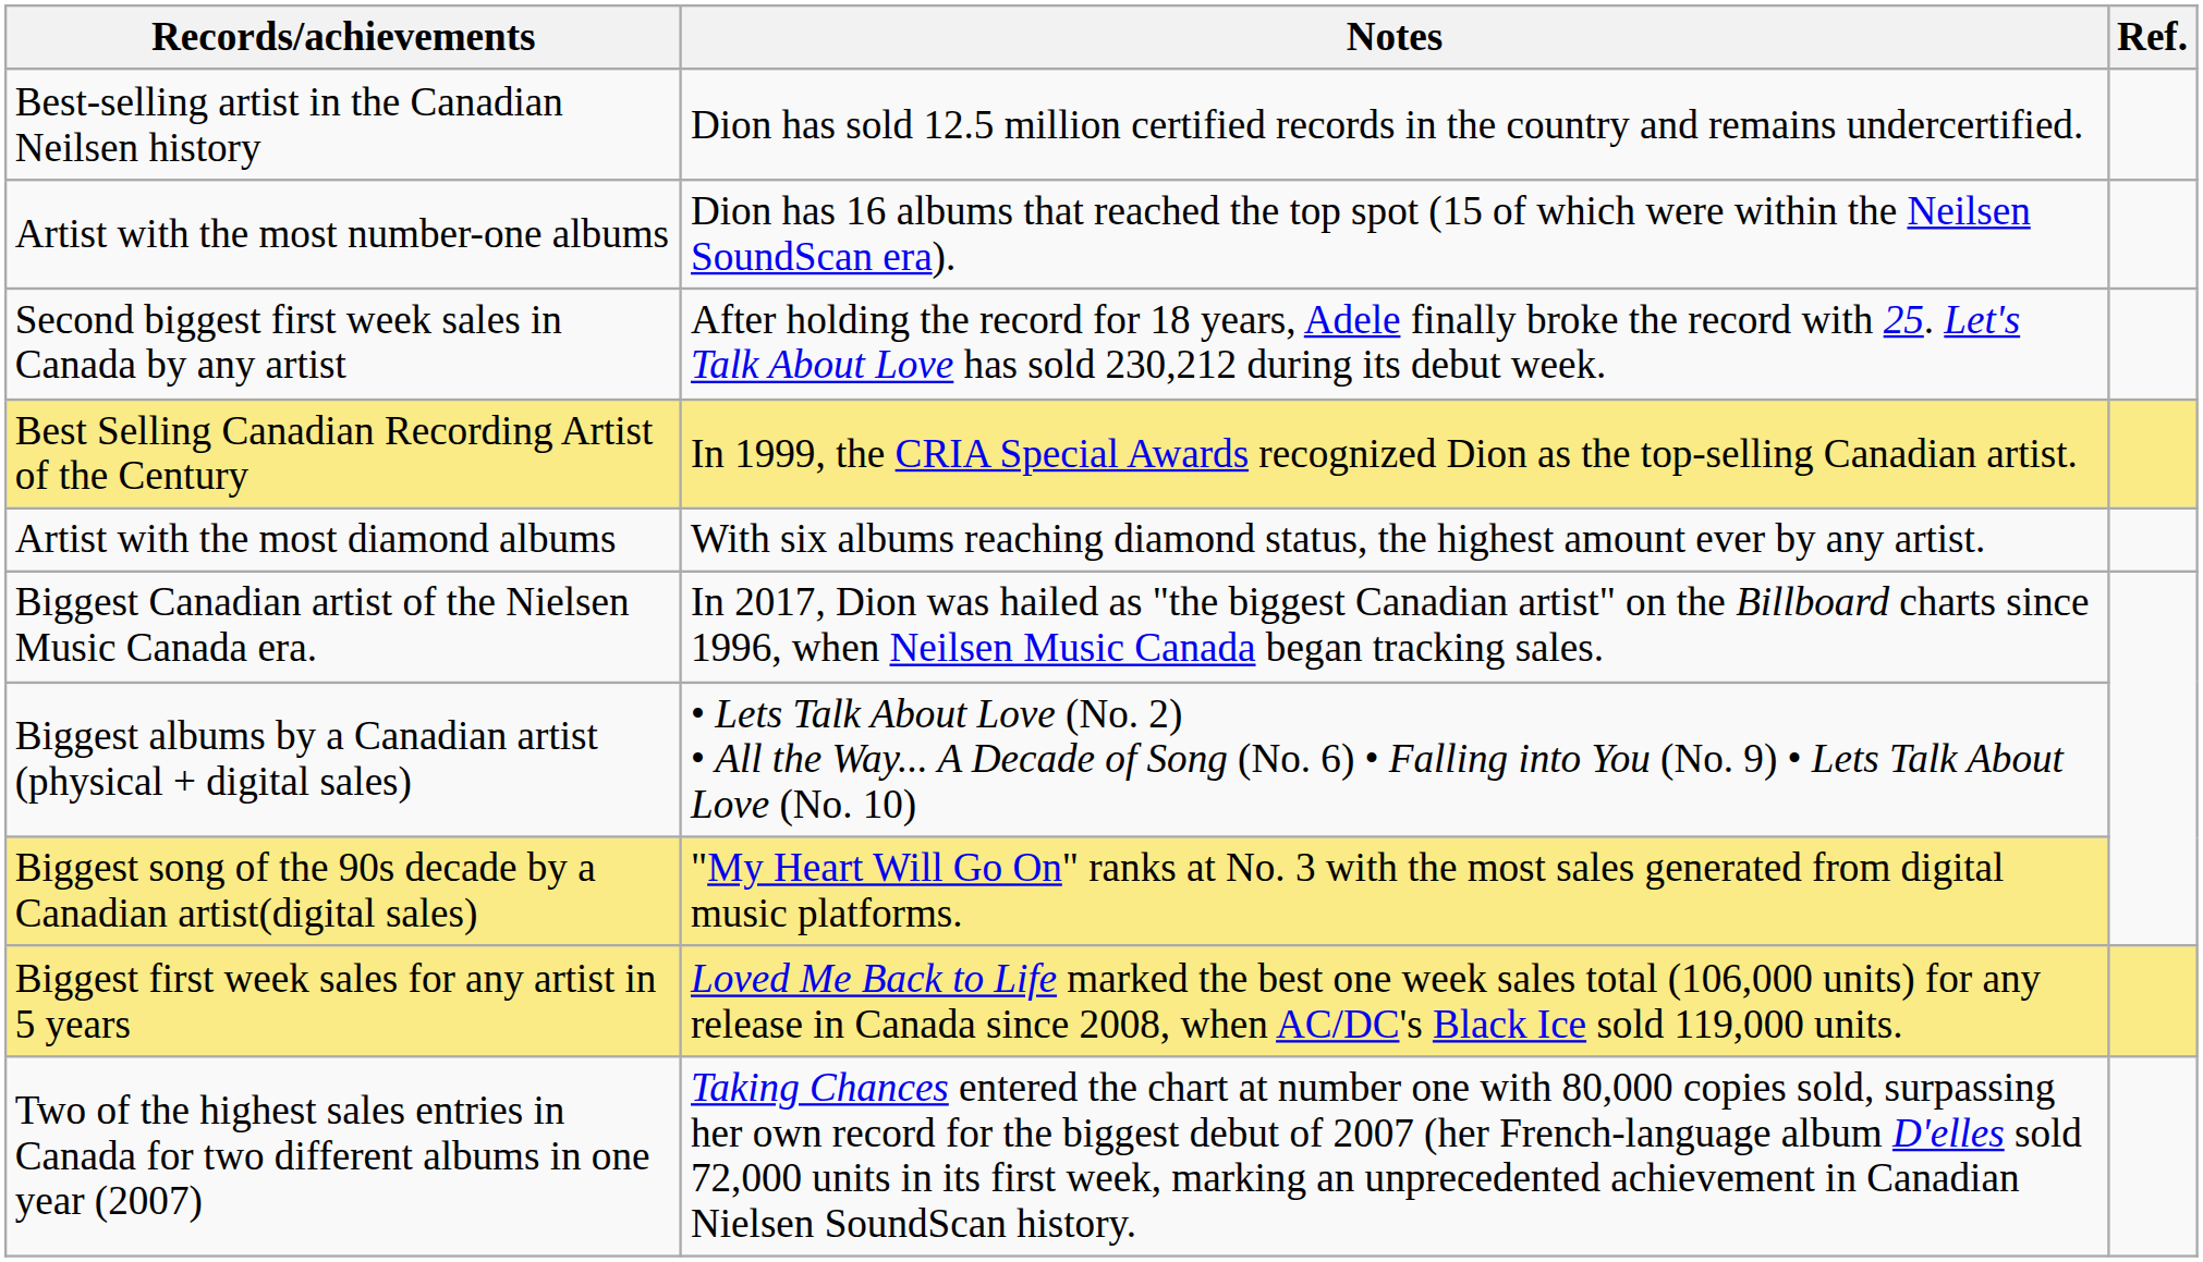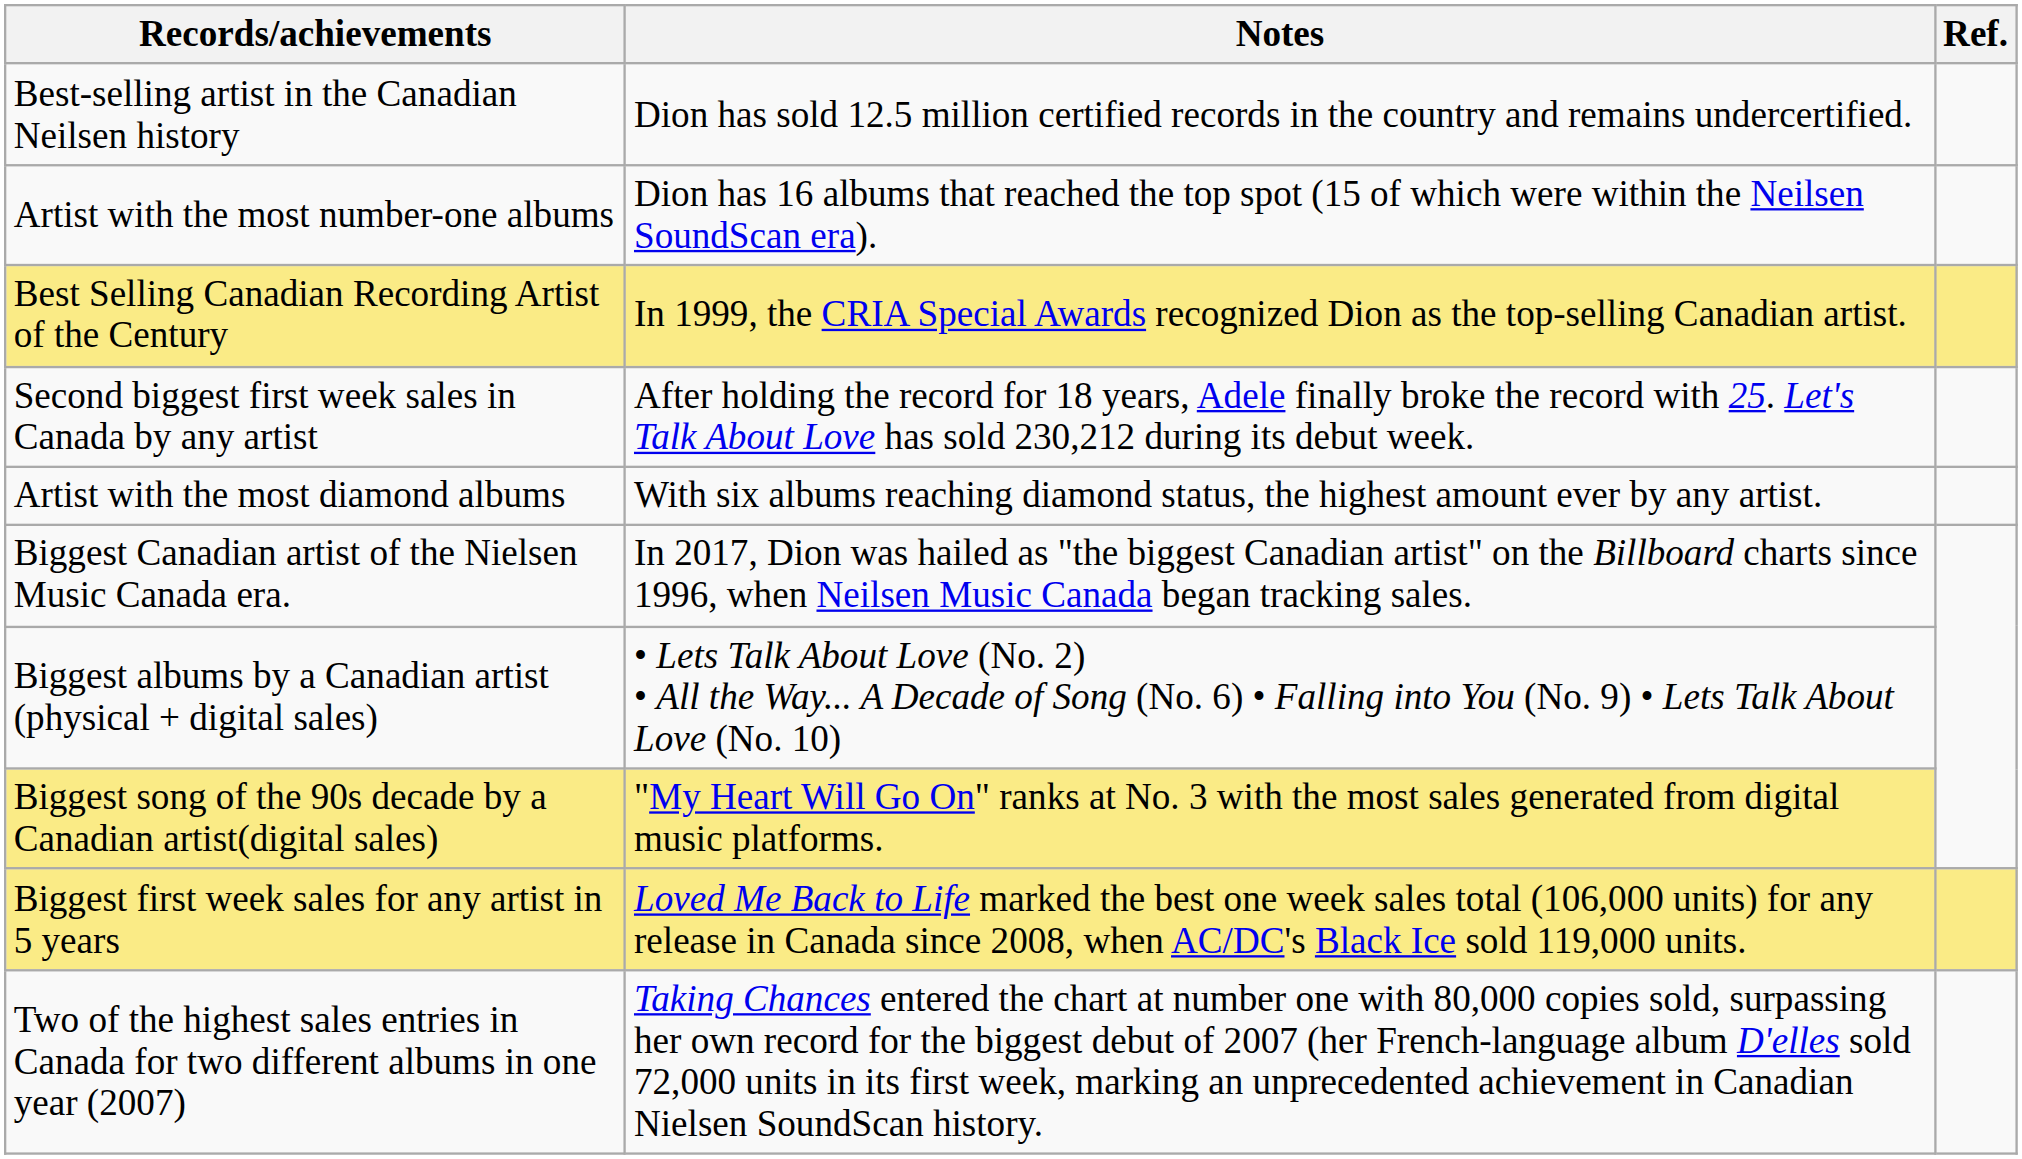rows swapped: Best Selling Canadian Recording Artist of the Century <-> Second biggest first week sales in Canada by any artist
